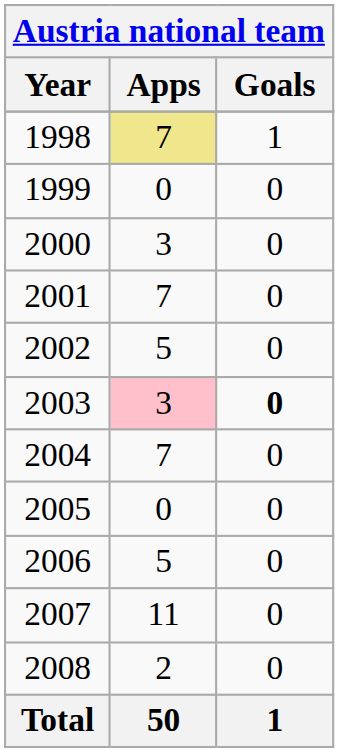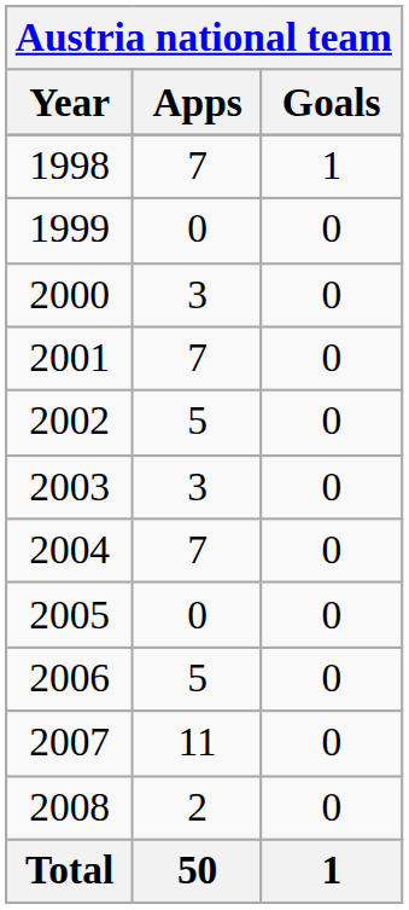1998 | Apps: khaki background -> no background
2003 | Apps: pink background -> no background
2003 | Goals: bold -> normal
